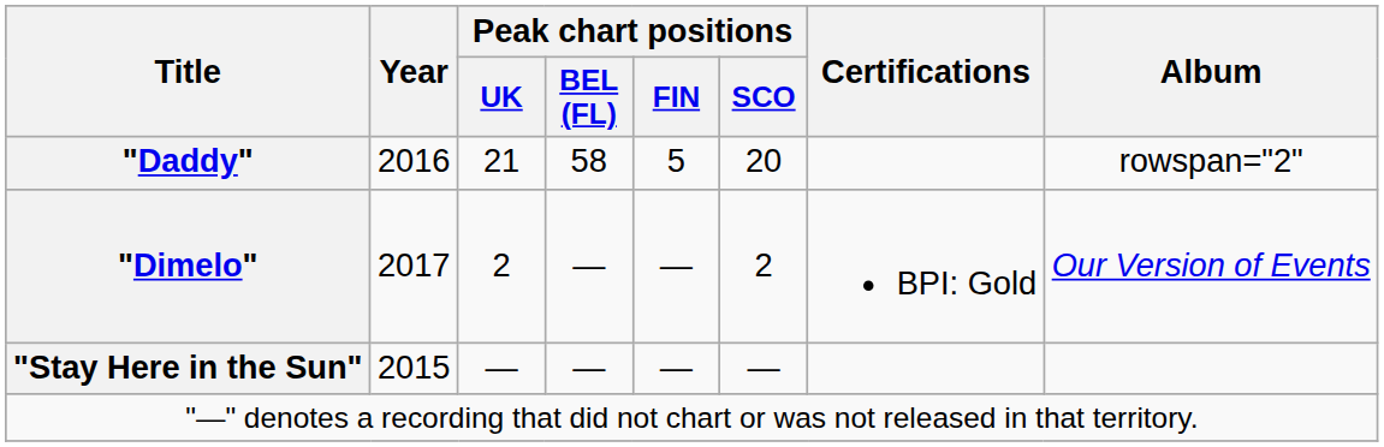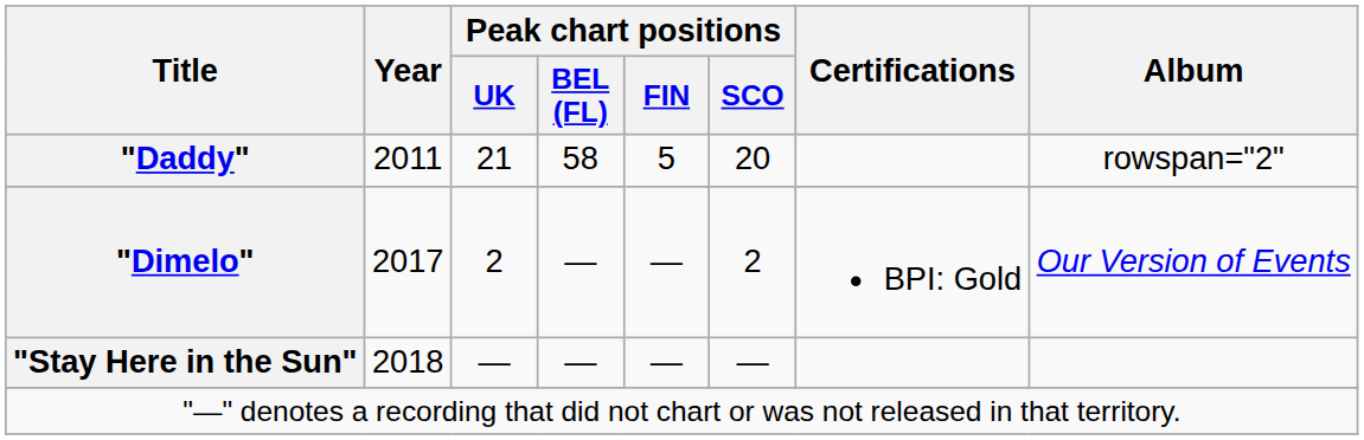"Daddy" | Year: 2016 -> 2011
"Stay Here in the Sun" | Year: 2015 -> 2018
